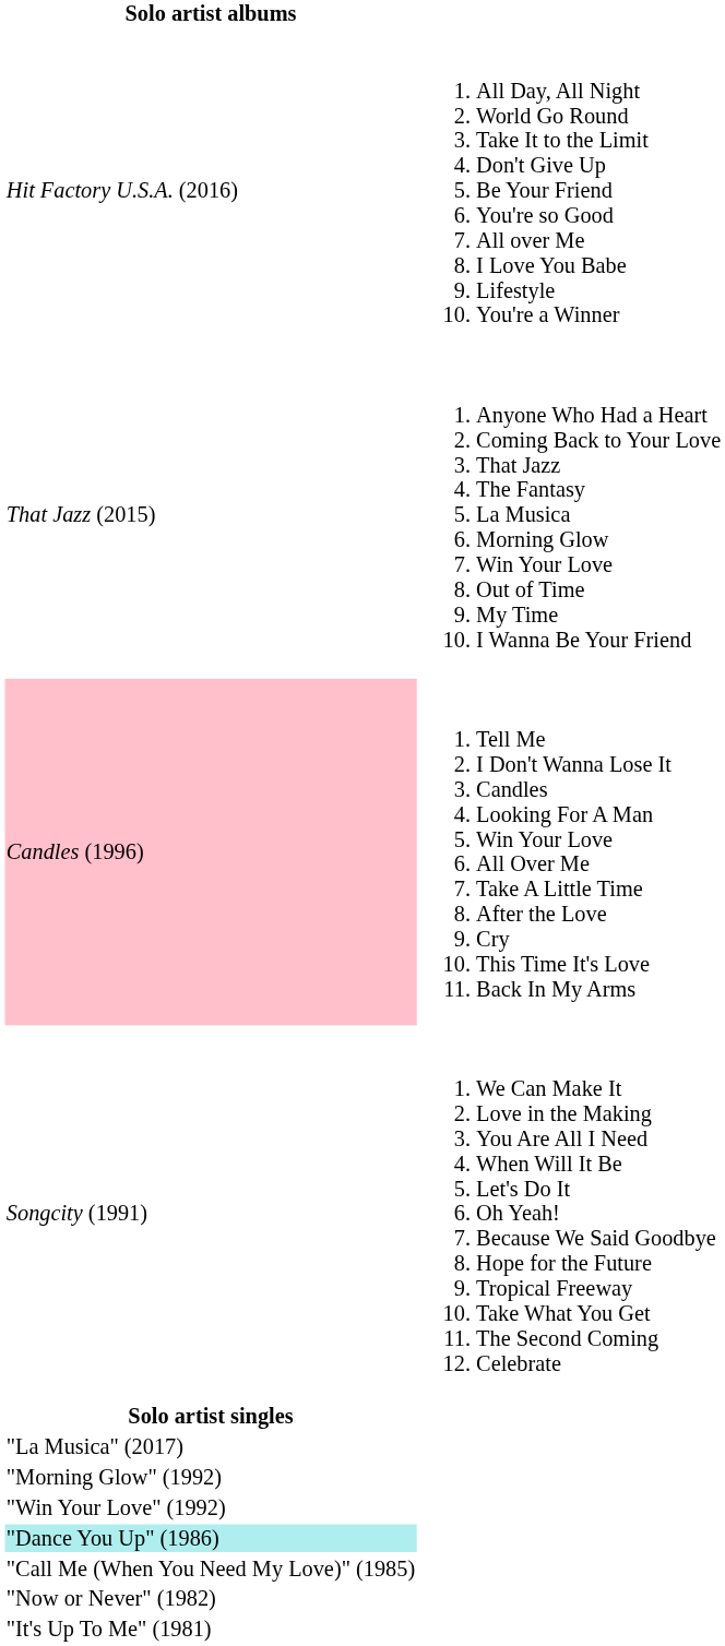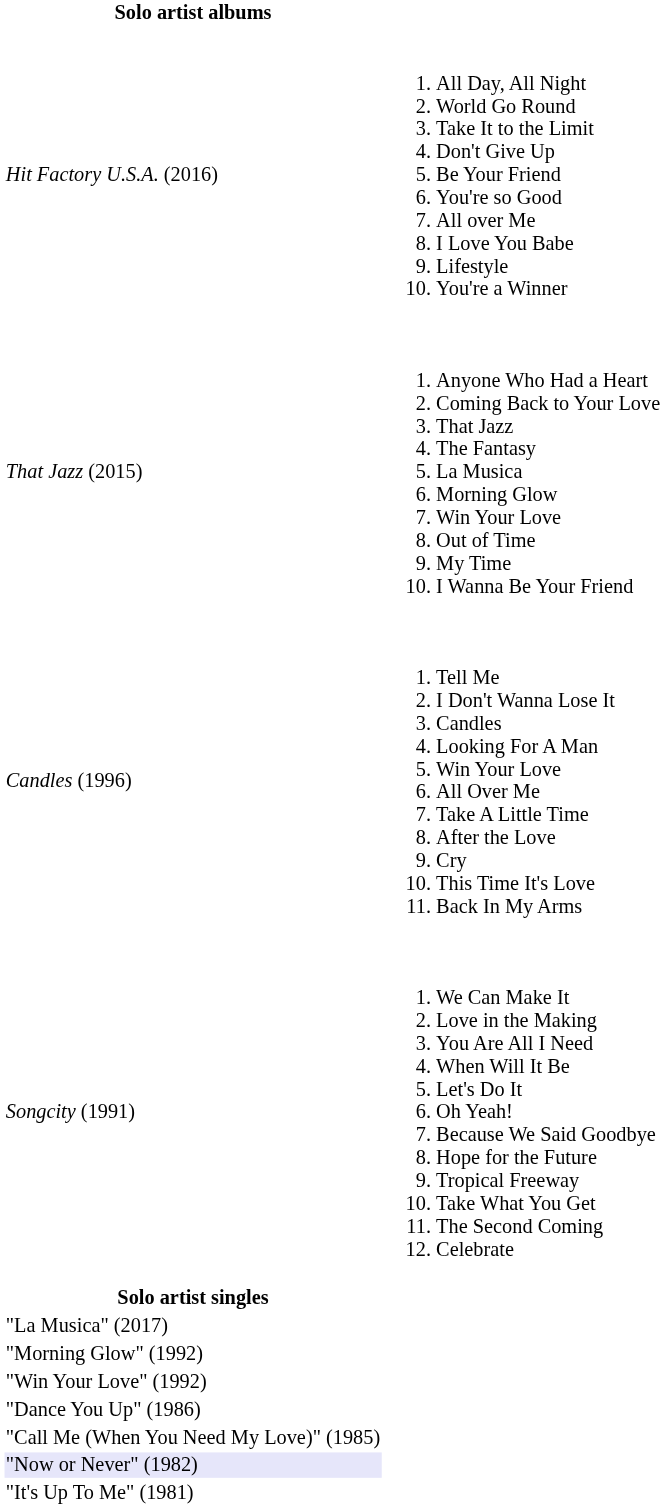Candles (1996) | Solo artist albums: pink background -> no background
"Dance You Up" (1986) | Solo artist albums: paleturquoise background -> no background
"Now or Never" (1982) | Solo artist albums: no background -> lavender background
